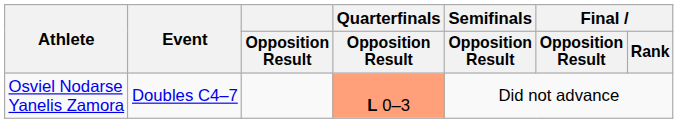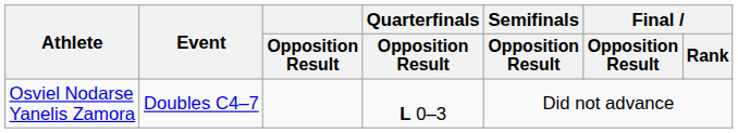Osviel Nodarse Yanelis Zamora | Quarterfinals / Opposition Result: lightsalmon background -> no background
